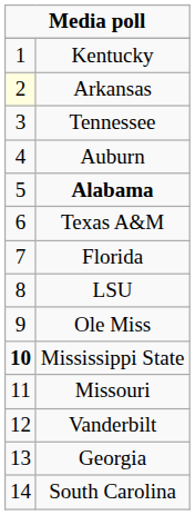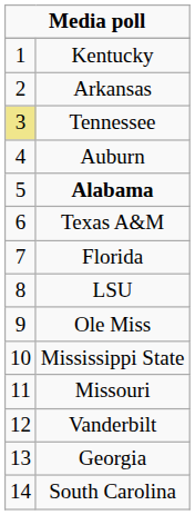Arkansas | column 1: lightyellow background -> no background
Tennessee | column 1: no background -> khaki background
Mississippi State | column 1: bold -> normal
